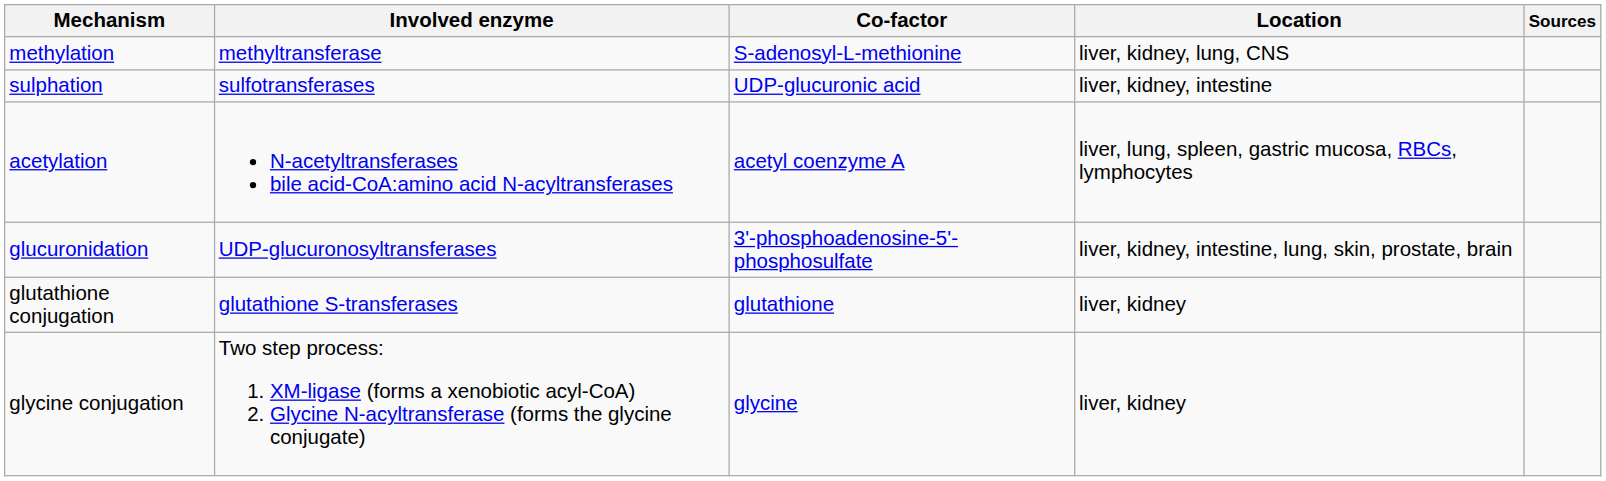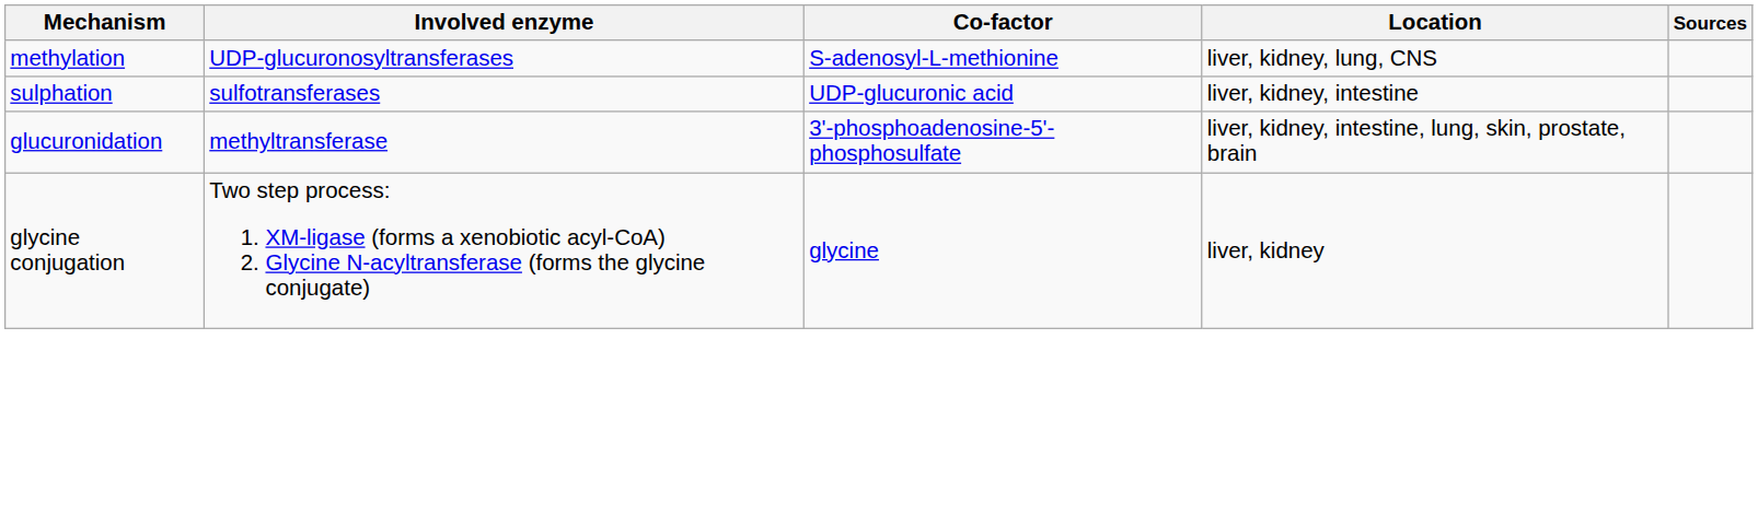methylation | Involved enzyme: methyltransferase -> UDP-glucuronosyltransferases
- row: acetylation | N-acetyltransferases bile acid-CoA:amino acid N-acyltransferases | acetyl coenzyme A | liver, lung, spleen, gastric mucosa, RBCs, lymphocytes
glucuronidation | Involved enzyme: UDP-glucuronosyltransferases -> methyltransferase
- row: glutathione conjugation | glutathione S-transferases | glutathione | liver, kidney
